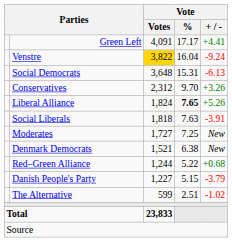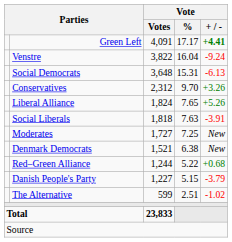Green Left | Vote / + / -: normal -> bold
Venstre | Vote / Votes: gold background -> no background
Liberal Alliance | Vote / %: bold -> normal
